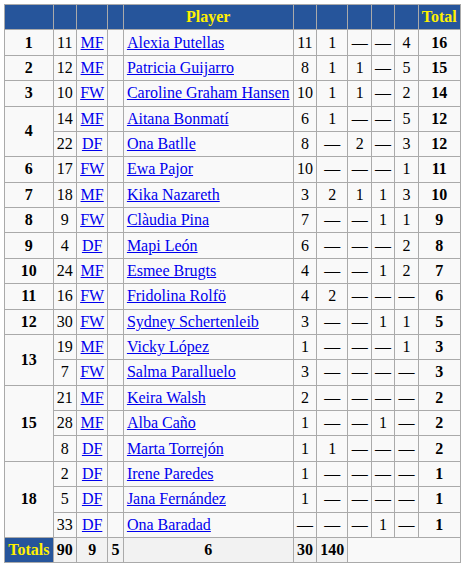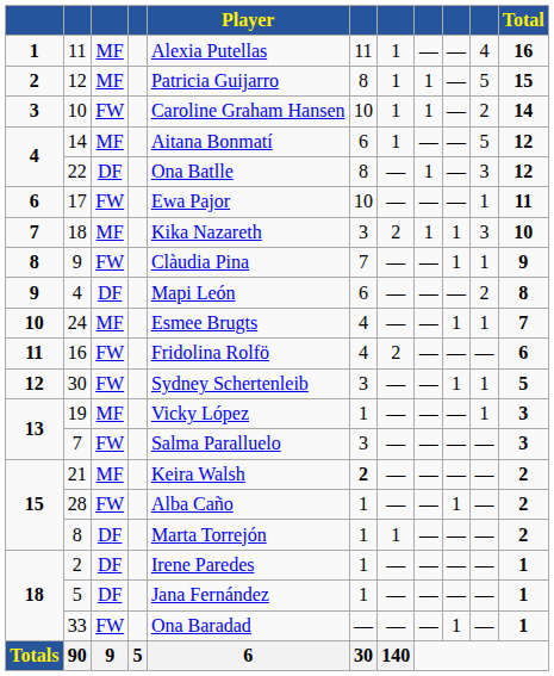22 | column 8: 2 -> 1
24 | column 10: 2 -> 1
21 | column 6: normal -> bold
28 | column 3: MF -> FW
33 | column 3: DF -> FW
